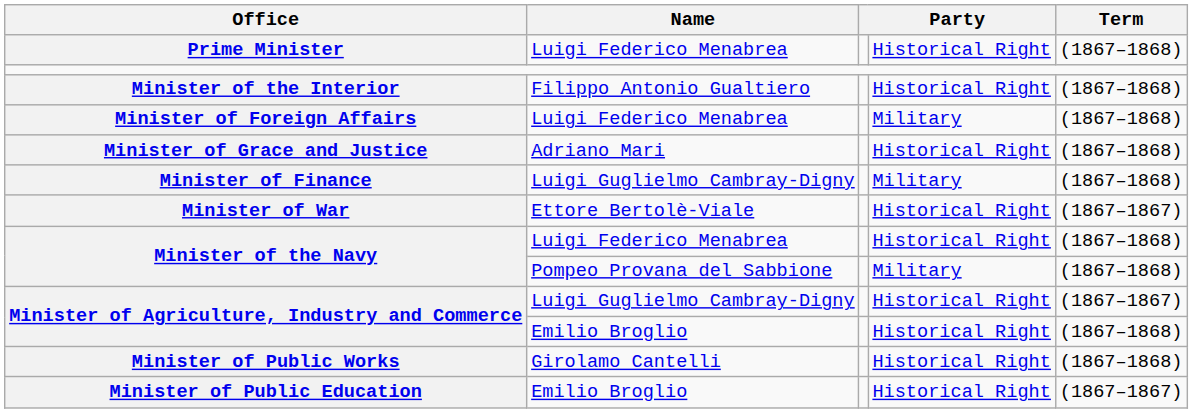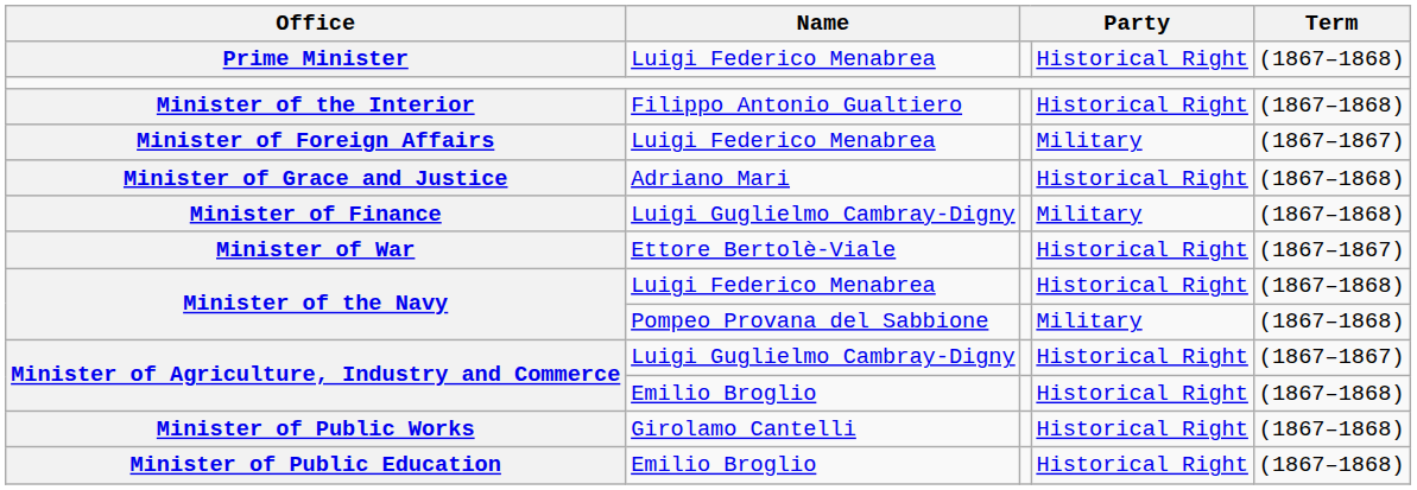Minister of Foreign Affairs | Term: (1867–1868) -> (1867–1867)
Minister of Public Education | Term: (1867–1867) -> (1867–1868)
